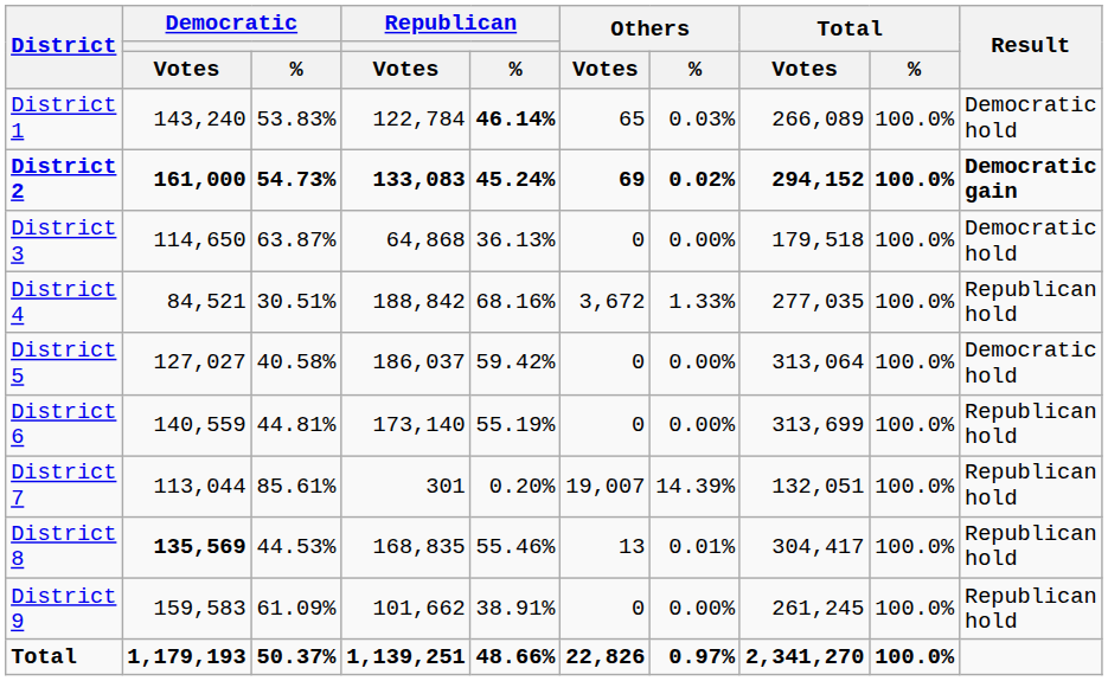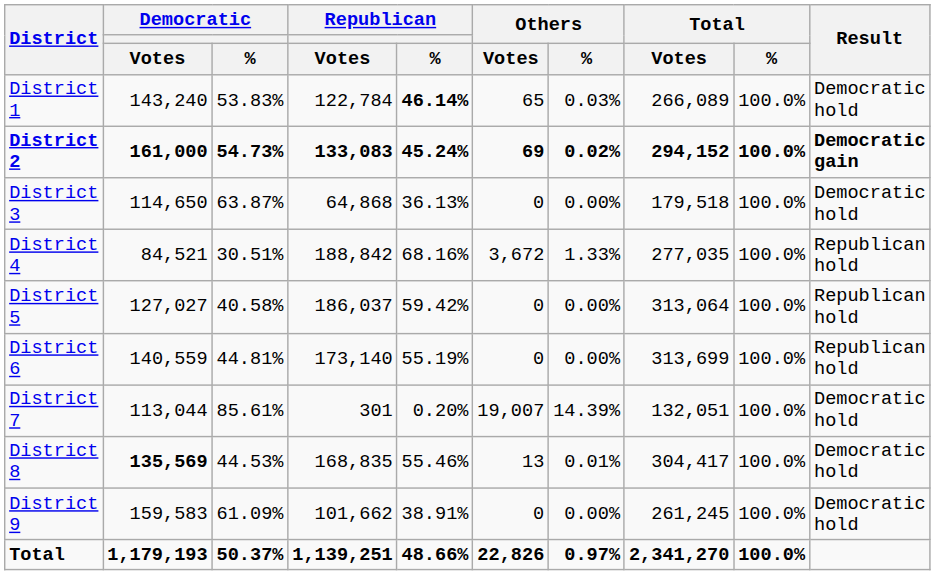District 5 | Result: Democratic hold -> Republican hold
District 7 | Result: Republican hold -> Democratic hold
District 8 | Result: Republican hold -> Democratic hold
District 9 | Result: Republican hold -> Democratic hold
